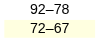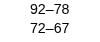72–67 | column 1: lightyellow background -> no background
